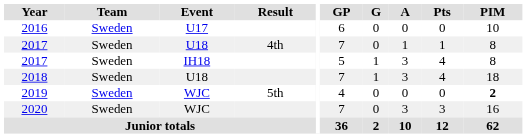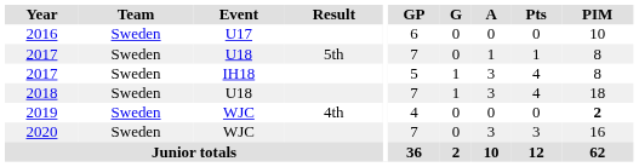2017 / U18 | Result: 4th -> 5th
2019 | Result: 5th -> 4th
